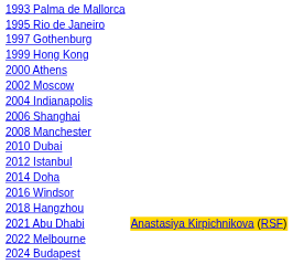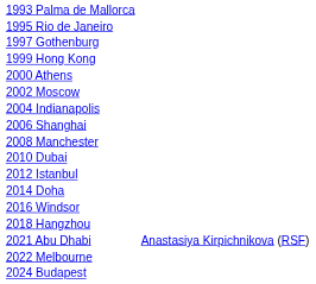2021 Abu Dhabi | column 2: gold background -> no background
